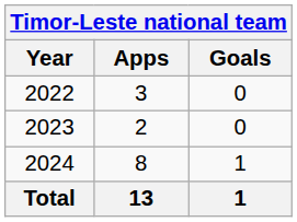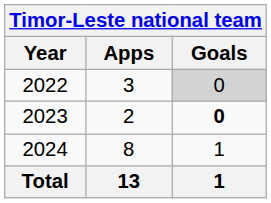2022 | Goals: no background -> lightgrey background
2023 | Goals: normal -> bold
